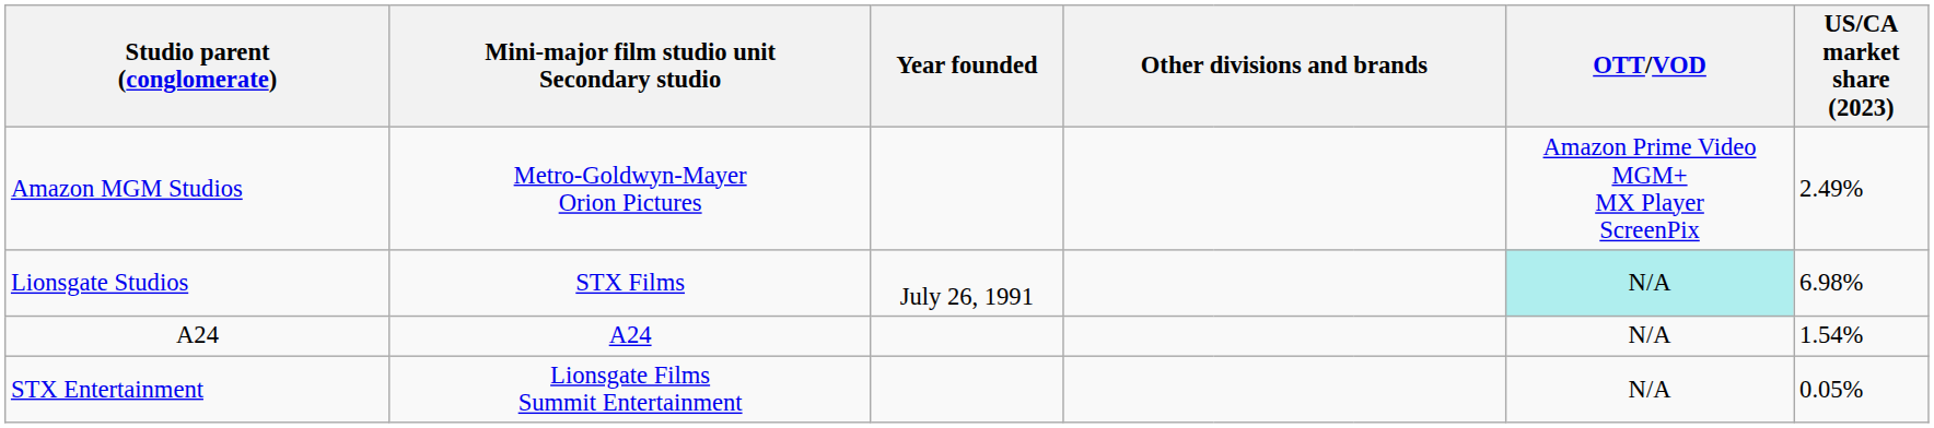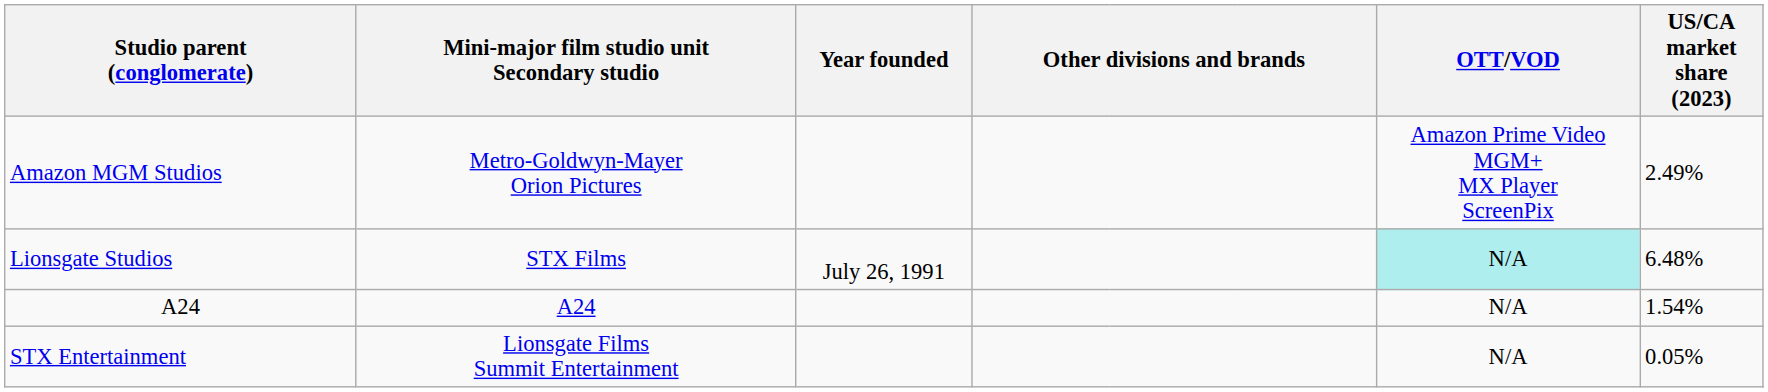Lionsgate Studios | US/CA market share (2023): 6.98% -> 6.48%
